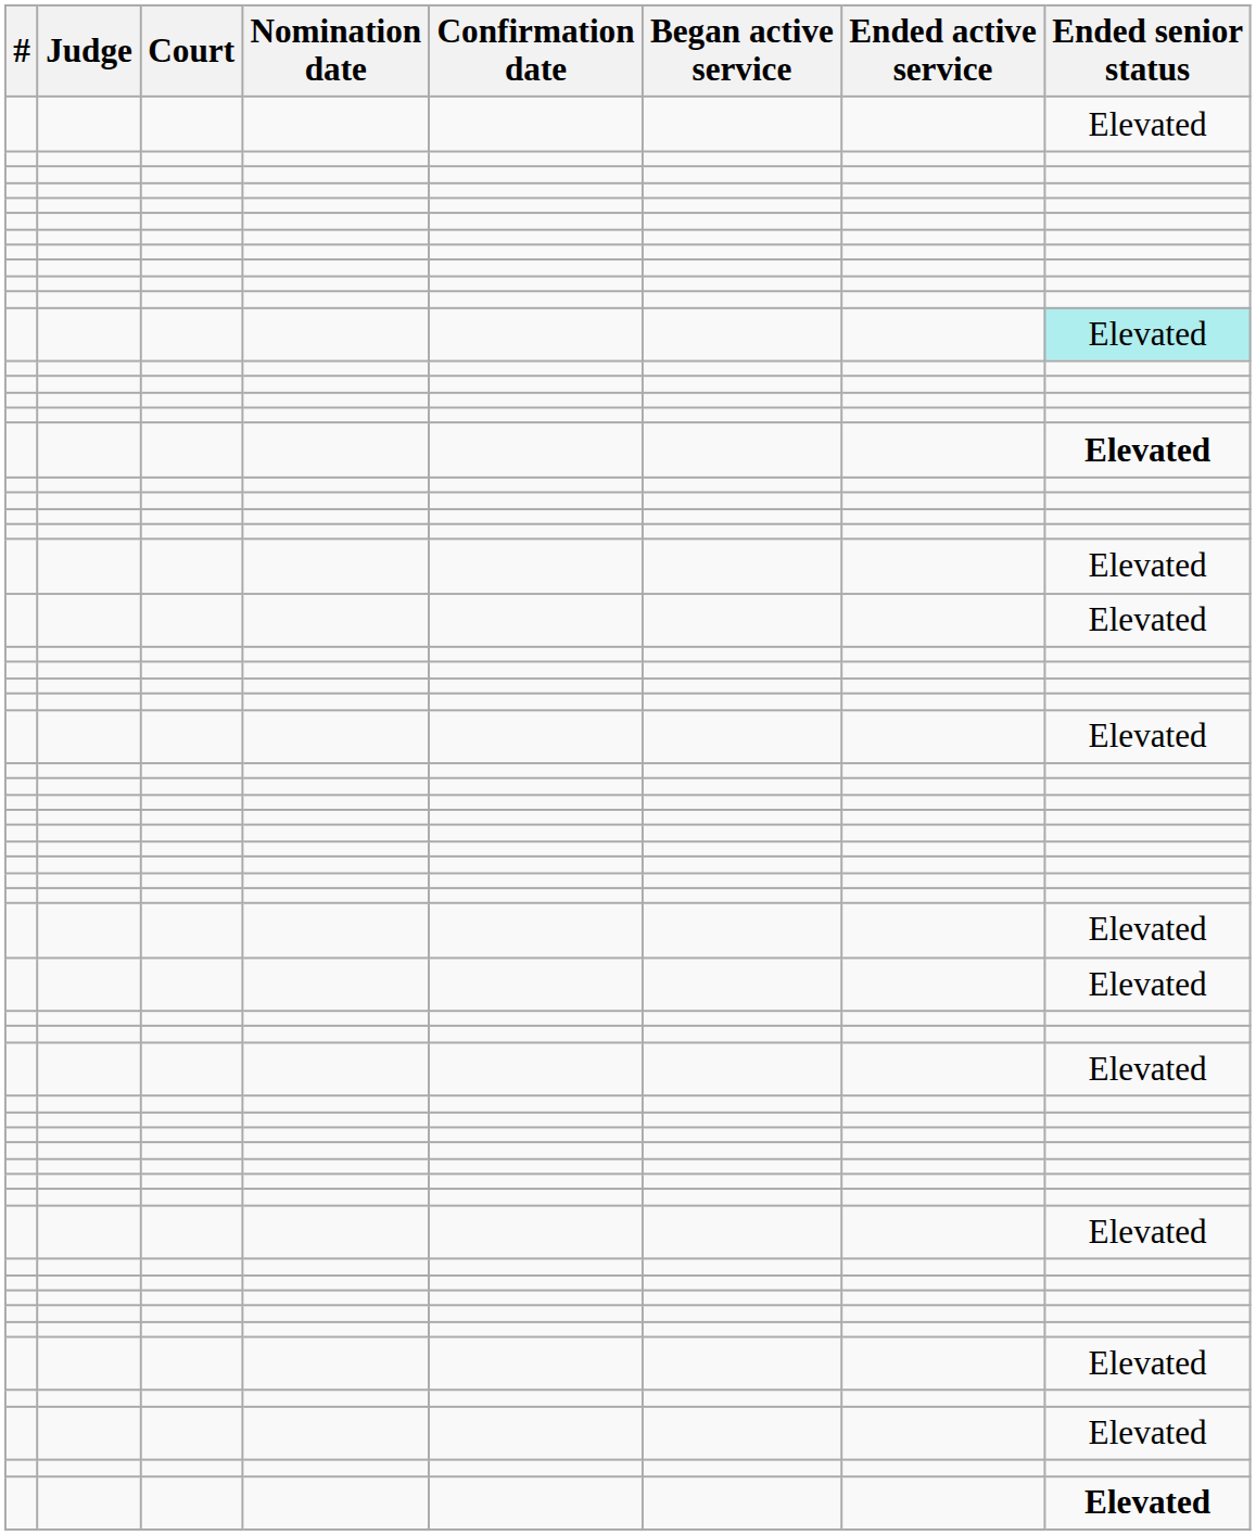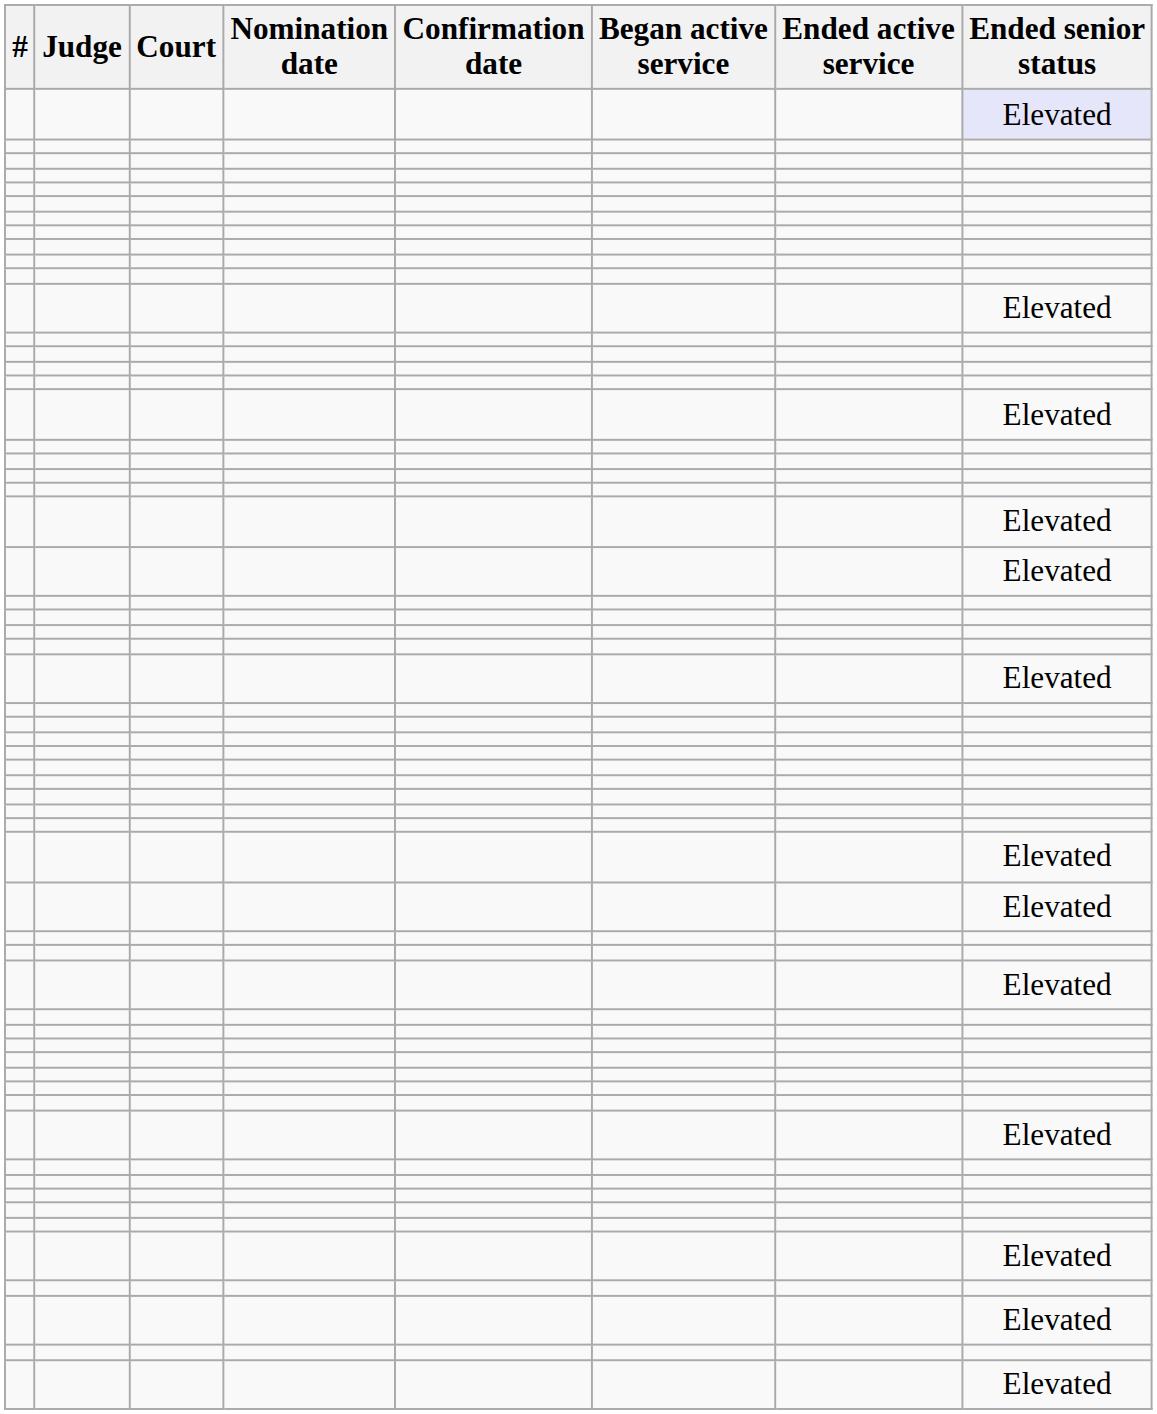row 2 | Ended senior status: no background -> lavender background
row 13 | Ended senior status: paleturquoise background -> no background
row 18 | Ended senior status: bold -> normal
row 61 | Ended senior status: bold -> normal
